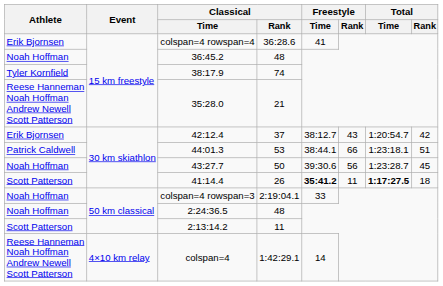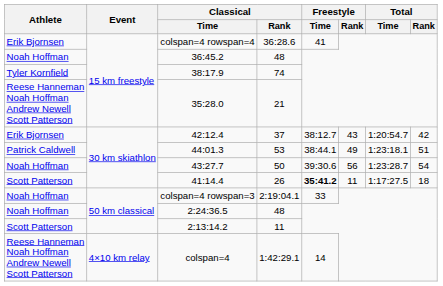44:01.3 | Freestyle / Rank: 66 -> 49
43:27.7 | Total / Rank: 45 -> 54
41:14.4 | Total / Time: bold -> normal
